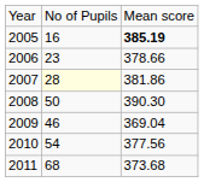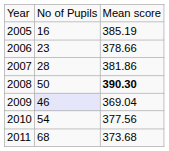2005 | column 3: bold -> normal
2007 | column 2: lightyellow background -> no background
2008 | column 3: normal -> bold
2009 | column 2: no background -> lavender background
